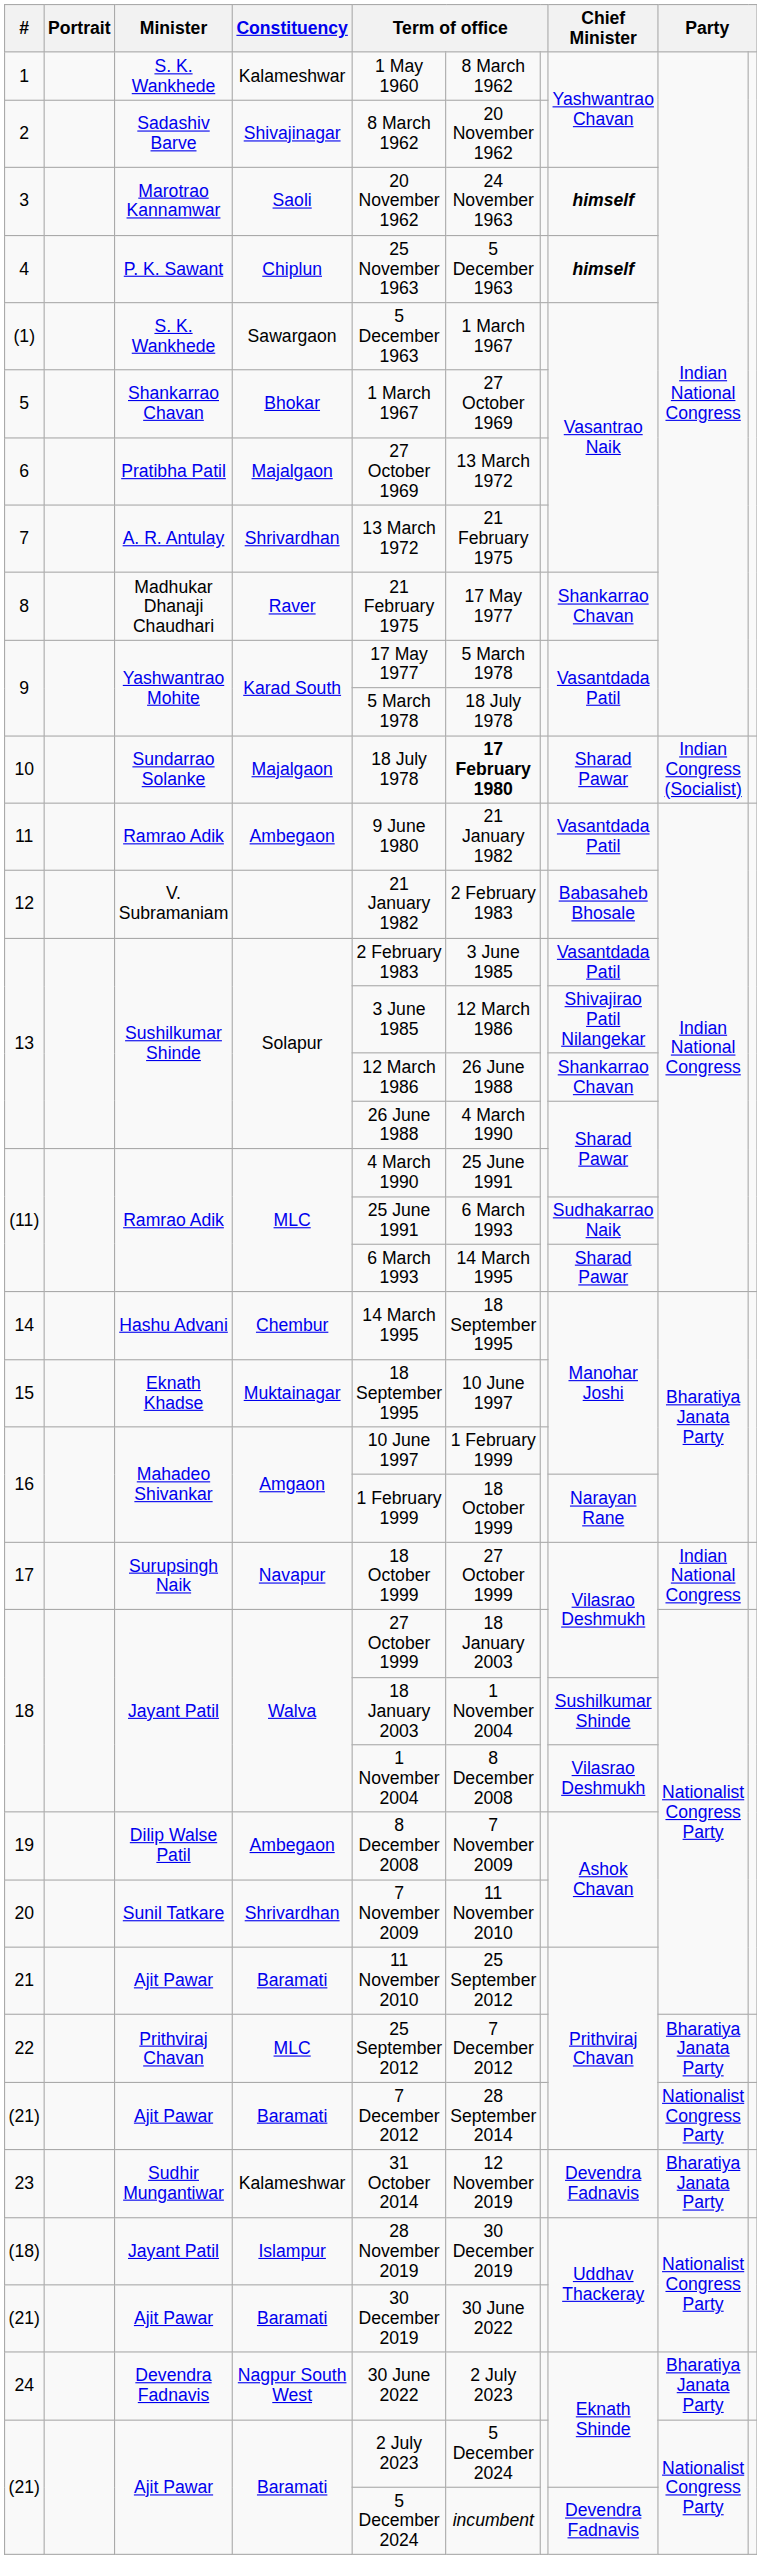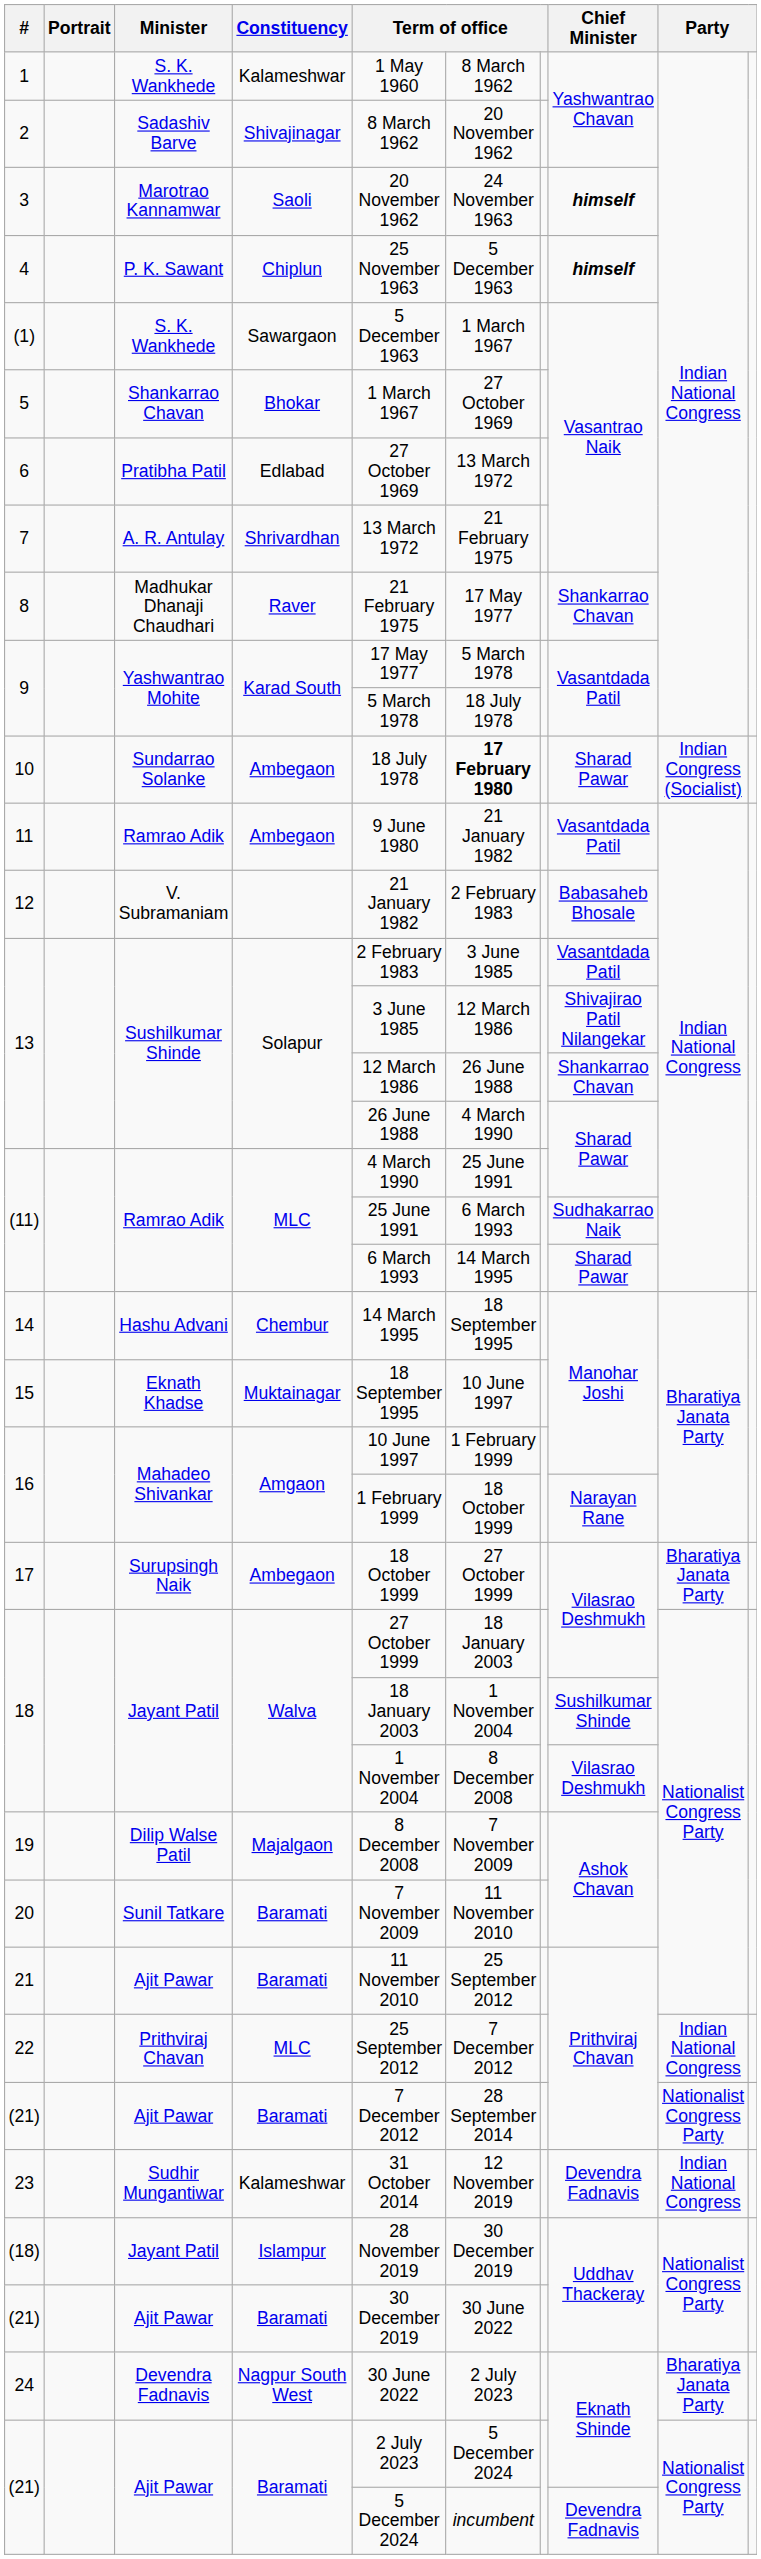6 | Constituency: Majalgaon -> Edlabad
10 | Constituency: Majalgaon -> Ambegaon
17 | Constituency: Navapur -> Ambegaon
17 | column 9: Indian National Congress -> Bharatiya Janata Party
19 | Constituency: Ambegaon -> Majalgaon
20 | Constituency: Shrivardhan -> Baramati
22 | column 9: Bharatiya Janata Party -> Indian National Congress
23 | column 9: Bharatiya Janata Party -> Indian National Congress
